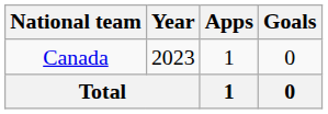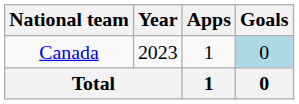Canada | Goals: no background -> lightblue background
